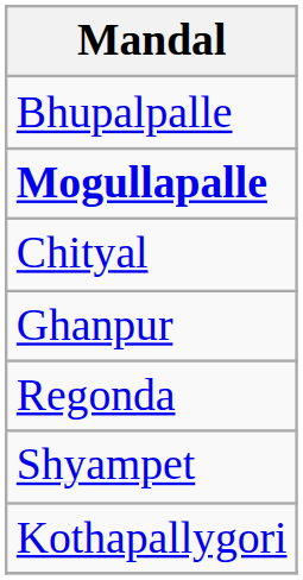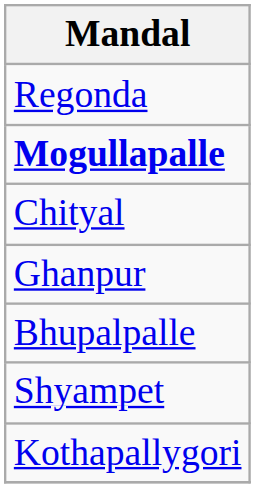row 2 | column 1: Bhupalpalle -> Regonda
row 6 | column 1: Regonda -> Bhupalpalle
